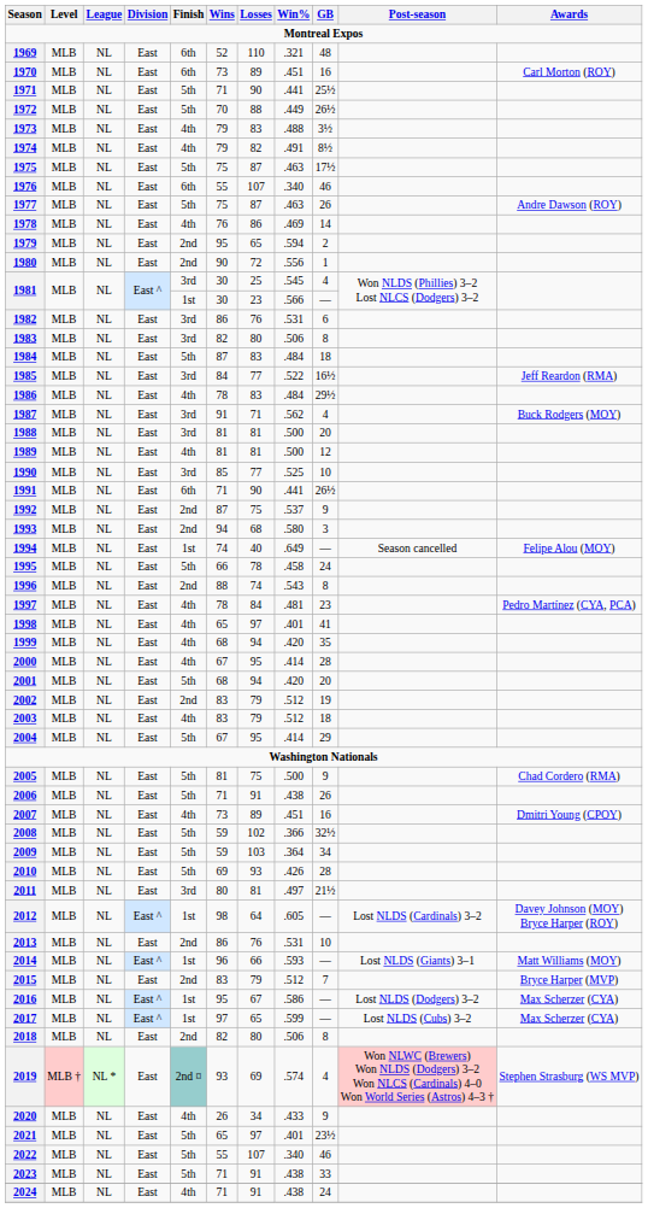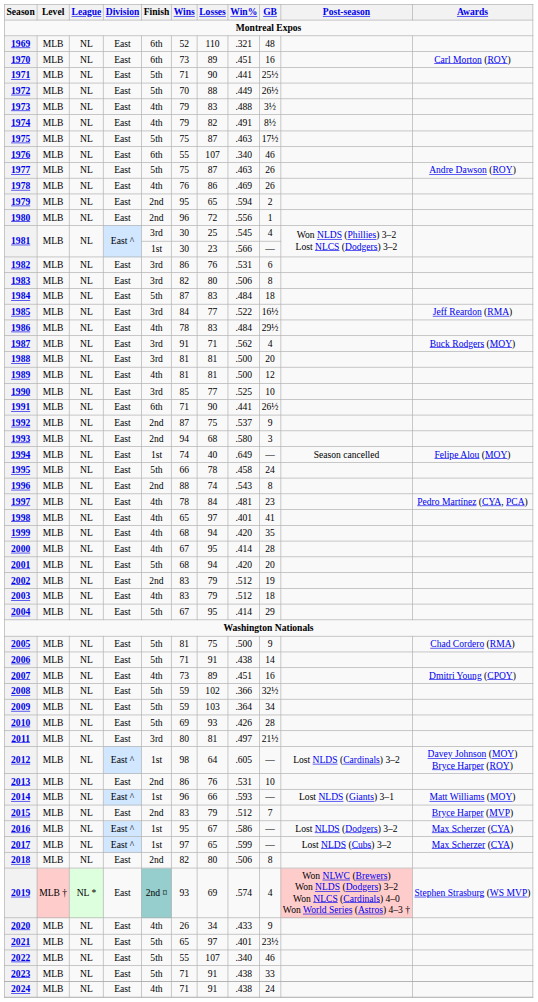1978 | GB: 14 -> 26
1980 | Wins: 90 -> 96
2006 | GB: 26 -> 14
